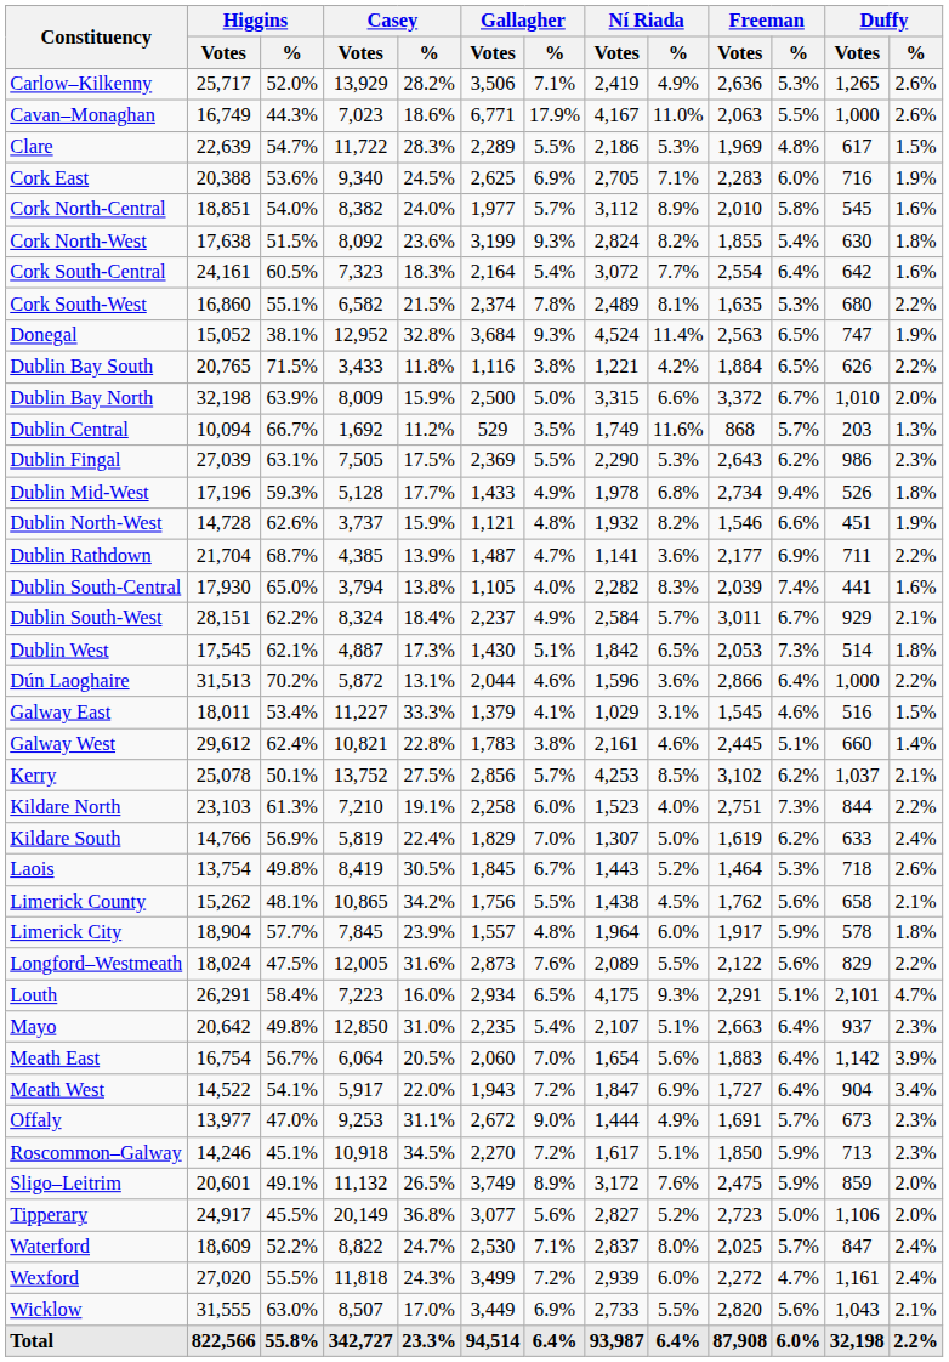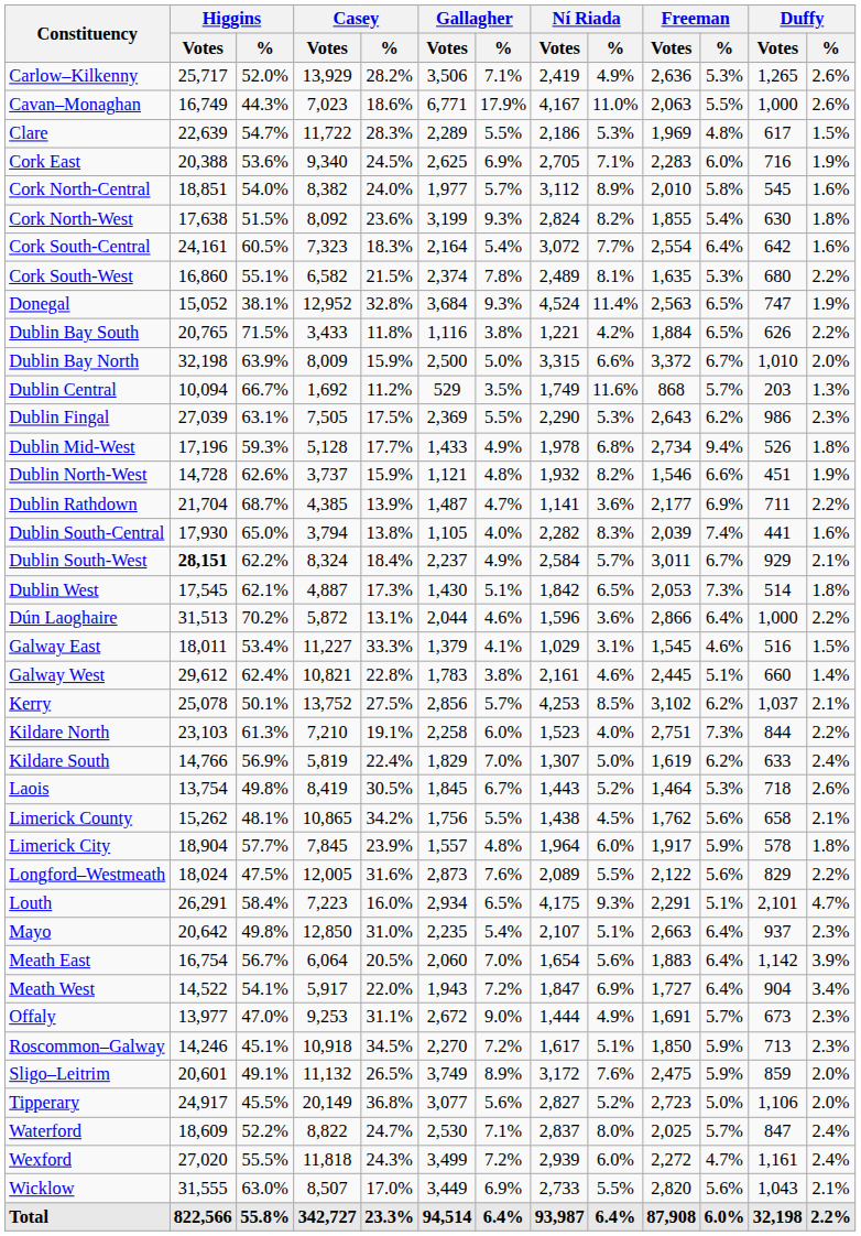Dublin South-West | Higgins / Votes: normal -> bold
